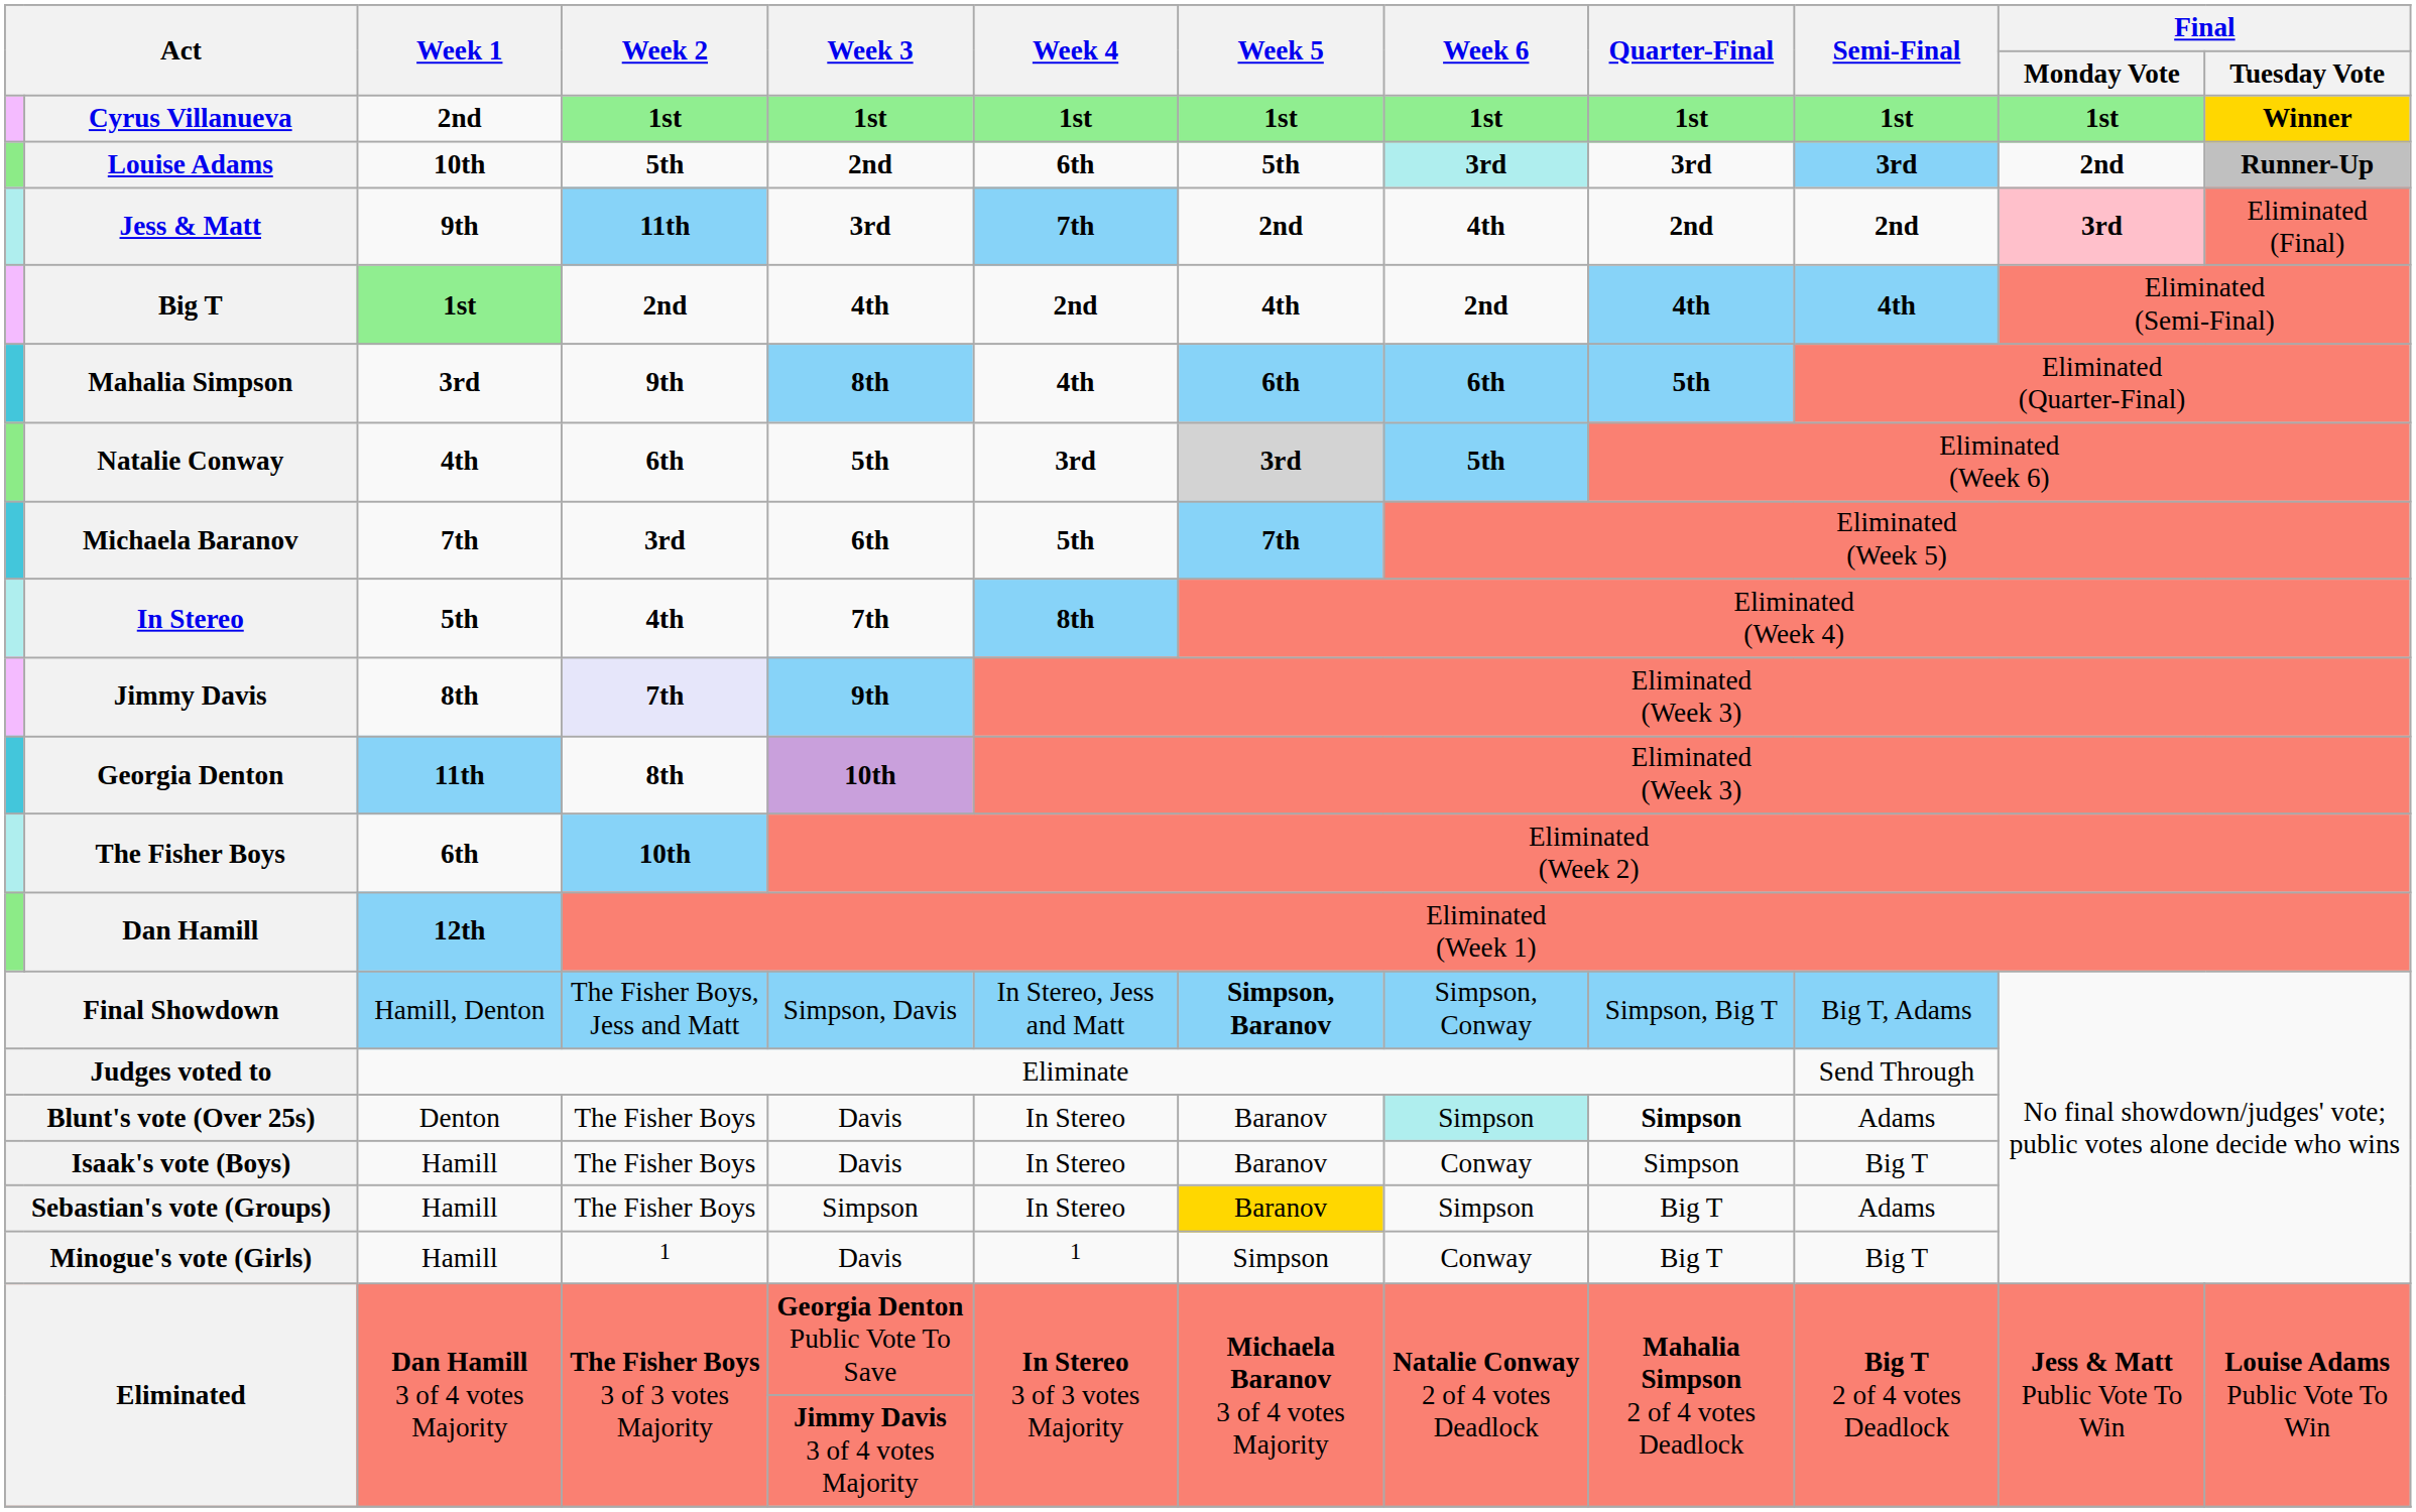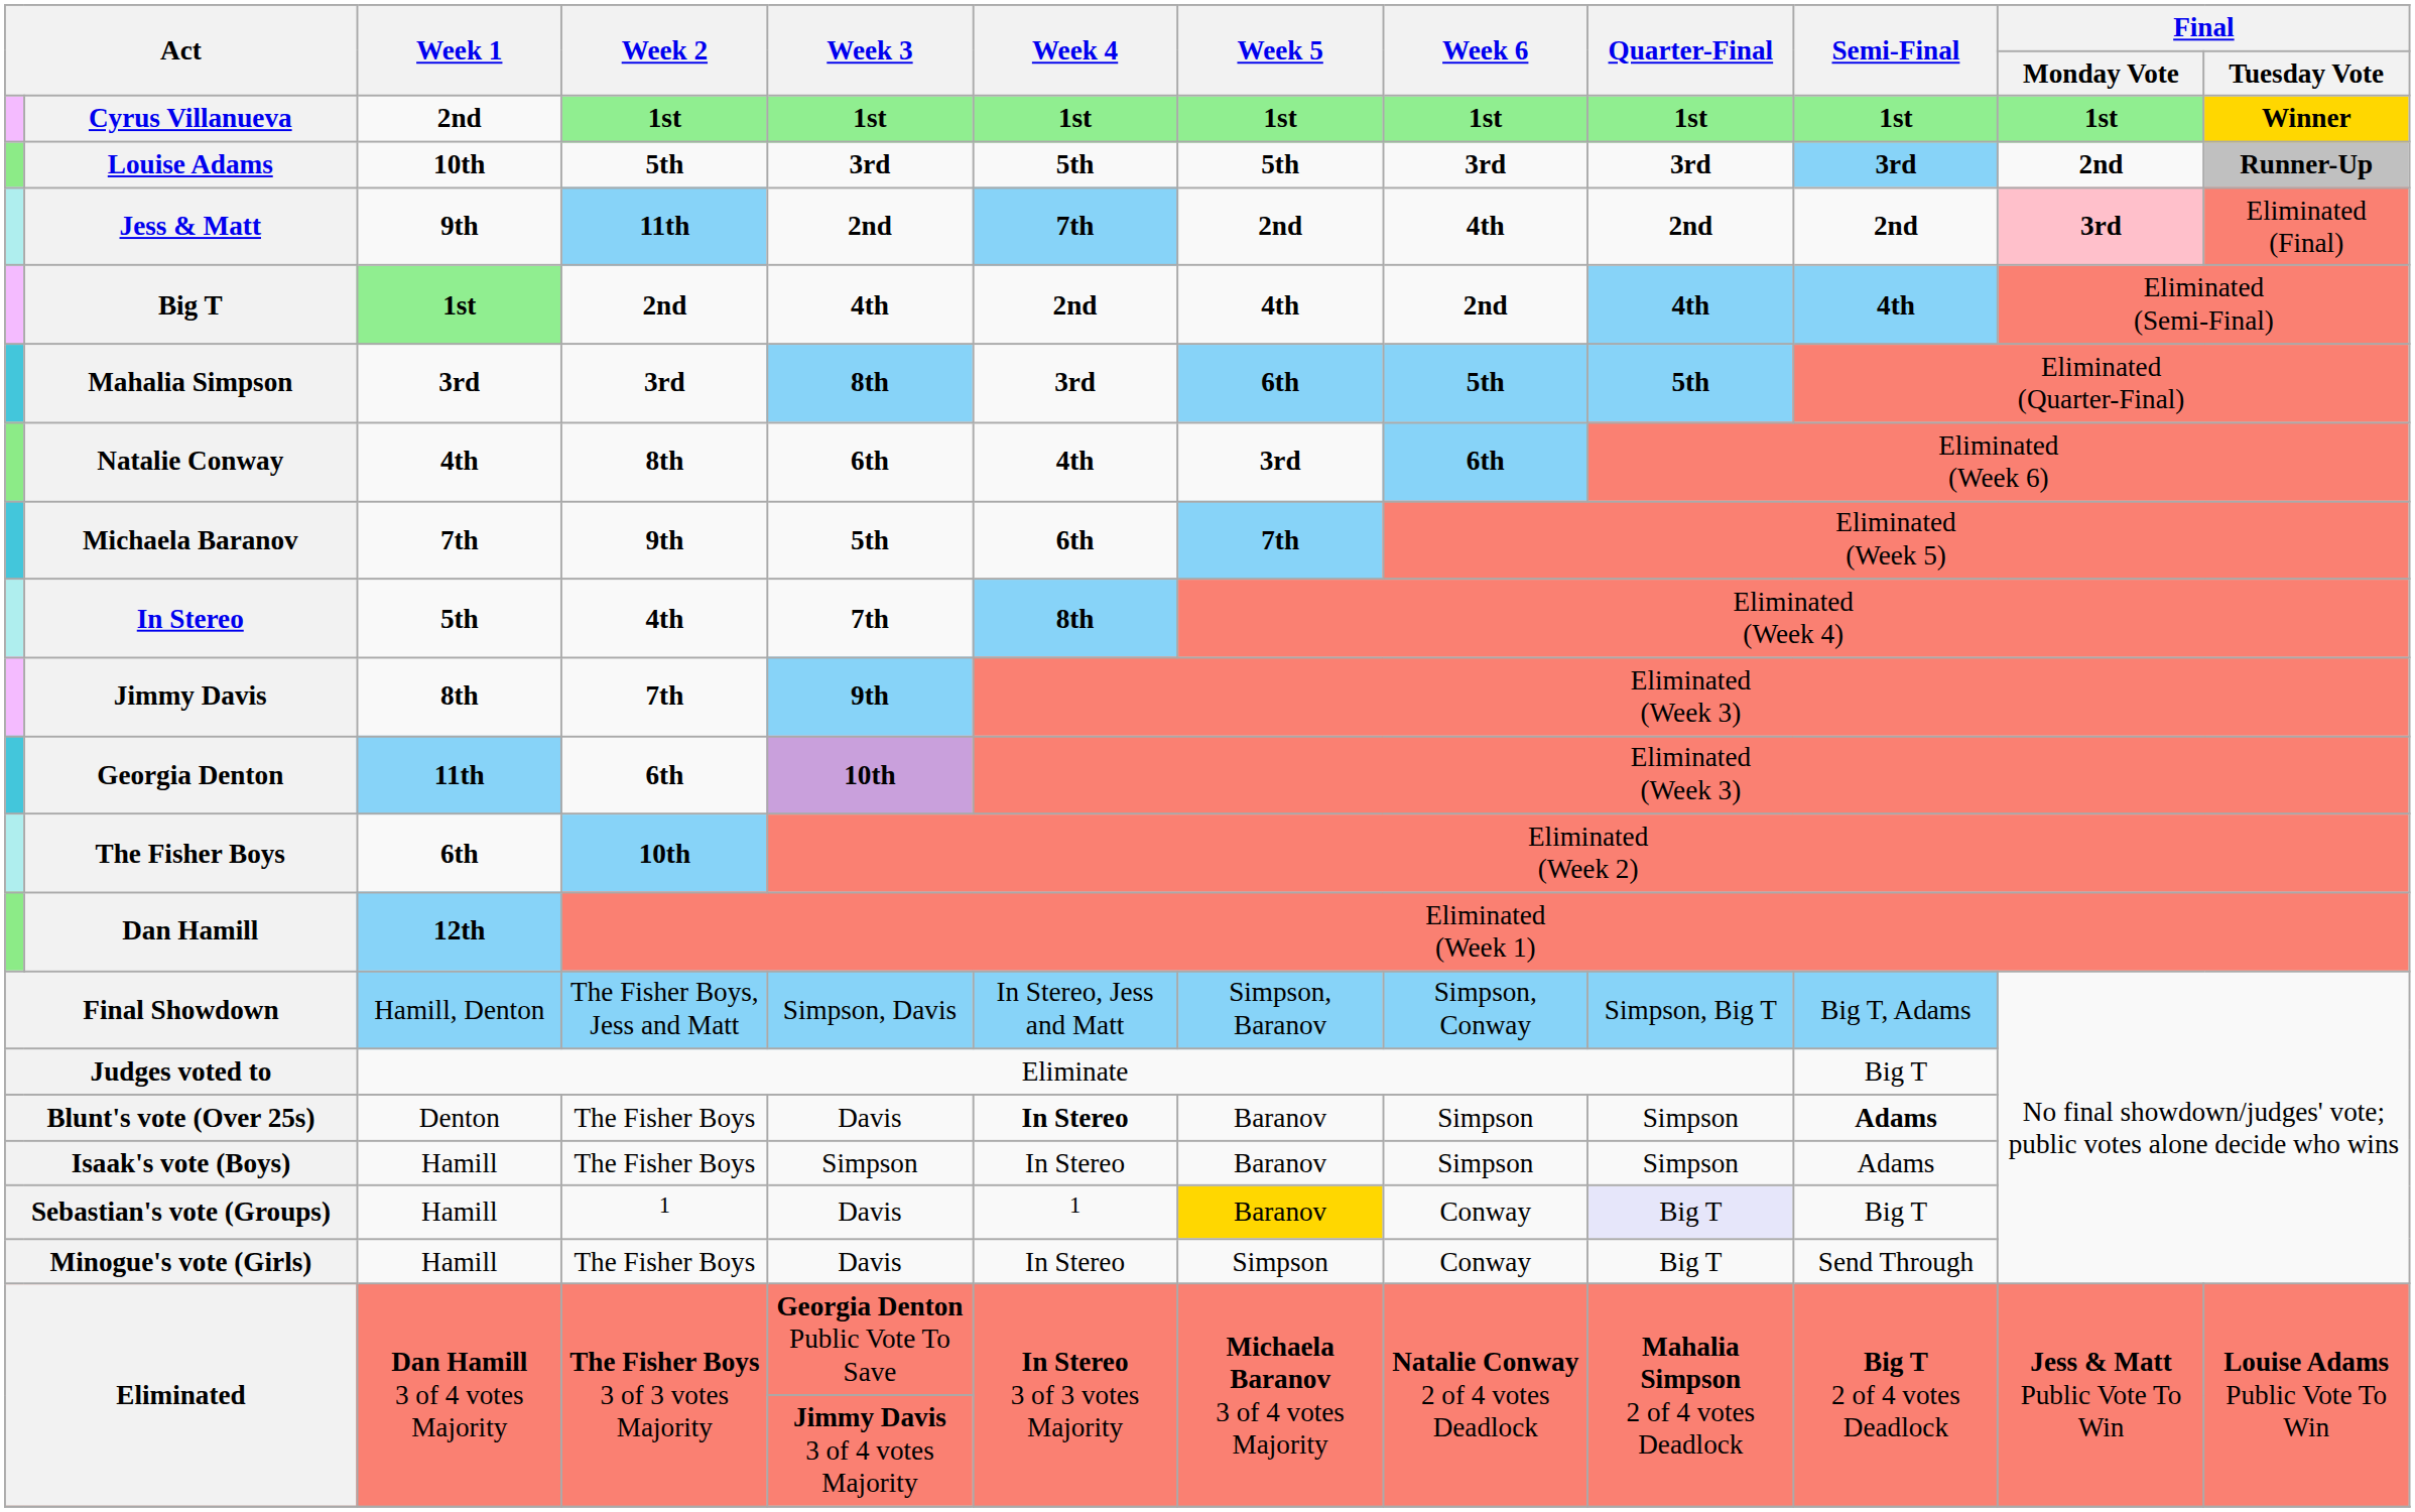Louise Adams | Week 3: 2nd -> 3rd
Louise Adams | Week 4: 6th -> 5th
Louise Adams | Week 6: paleturquoise background -> no background
Jess & Matt | Week 3: 3rd -> 2nd
Mahalia Simpson | Week 2: 9th -> 3rd
Mahalia Simpson | Week 4: 4th -> 3rd
Mahalia Simpson | Week 6: 6th -> 5th
Natalie Conway | Week 2: 6th -> 8th
Natalie Conway | Week 3: 5th -> 6th
Natalie Conway | Week 4: 3rd -> 4th
Natalie Conway | Week 5: lightgrey background -> no background
Natalie Conway | Week 6: 5th -> 6th
Michaela Baranov | Week 2: 3rd -> 9th
Michaela Baranov | Week 3: 6th -> 5th
Michaela Baranov | Week 4: 5th -> 6th
Jimmy Davis | Week 2: lavender background -> no background
Georgia Denton | Week 2: 8th -> 6th
Final Showdown | Week 5: bold -> normal
Judges voted to | Semi-Final: Send Through -> Big T
Blunt's vote (Over 25s) | Week 4: normal -> bold
Blunt's vote (Over 25s) | Week 6: paleturquoise background -> no background
Blunt's vote (Over 25s) | Quarter-Final: bold -> normal
Blunt's vote (Over 25s) | Semi-Final: normal -> bold
Isaak's vote (Boys) | Week 3: Davis -> Simpson
Isaak's vote (Boys) | Week 6: Conway -> Simpson
Isaak's vote (Boys) | Semi-Final: Big T -> Adams
Sebastian's vote (Groups) | Week 2: The Fisher Boys -> 1
Sebastian's vote (Groups) | Week 3: Simpson -> Davis
Sebastian's vote (Groups) | Week 4: In Stereo -> 1
Sebastian's vote (Groups) | Week 6: Simpson -> Conway
Sebastian's vote (Groups) | Quarter-Final: no background -> lavender background
Sebastian's vote (Groups) | Semi-Final: Adams -> Big T
Minogue's vote (Girls) | Week 2: 1 -> The Fisher Boys
Minogue's vote (Girls) | Week 4: 1 -> In Stereo
Minogue's vote (Girls) | Semi-Final: Big T -> Send Through
